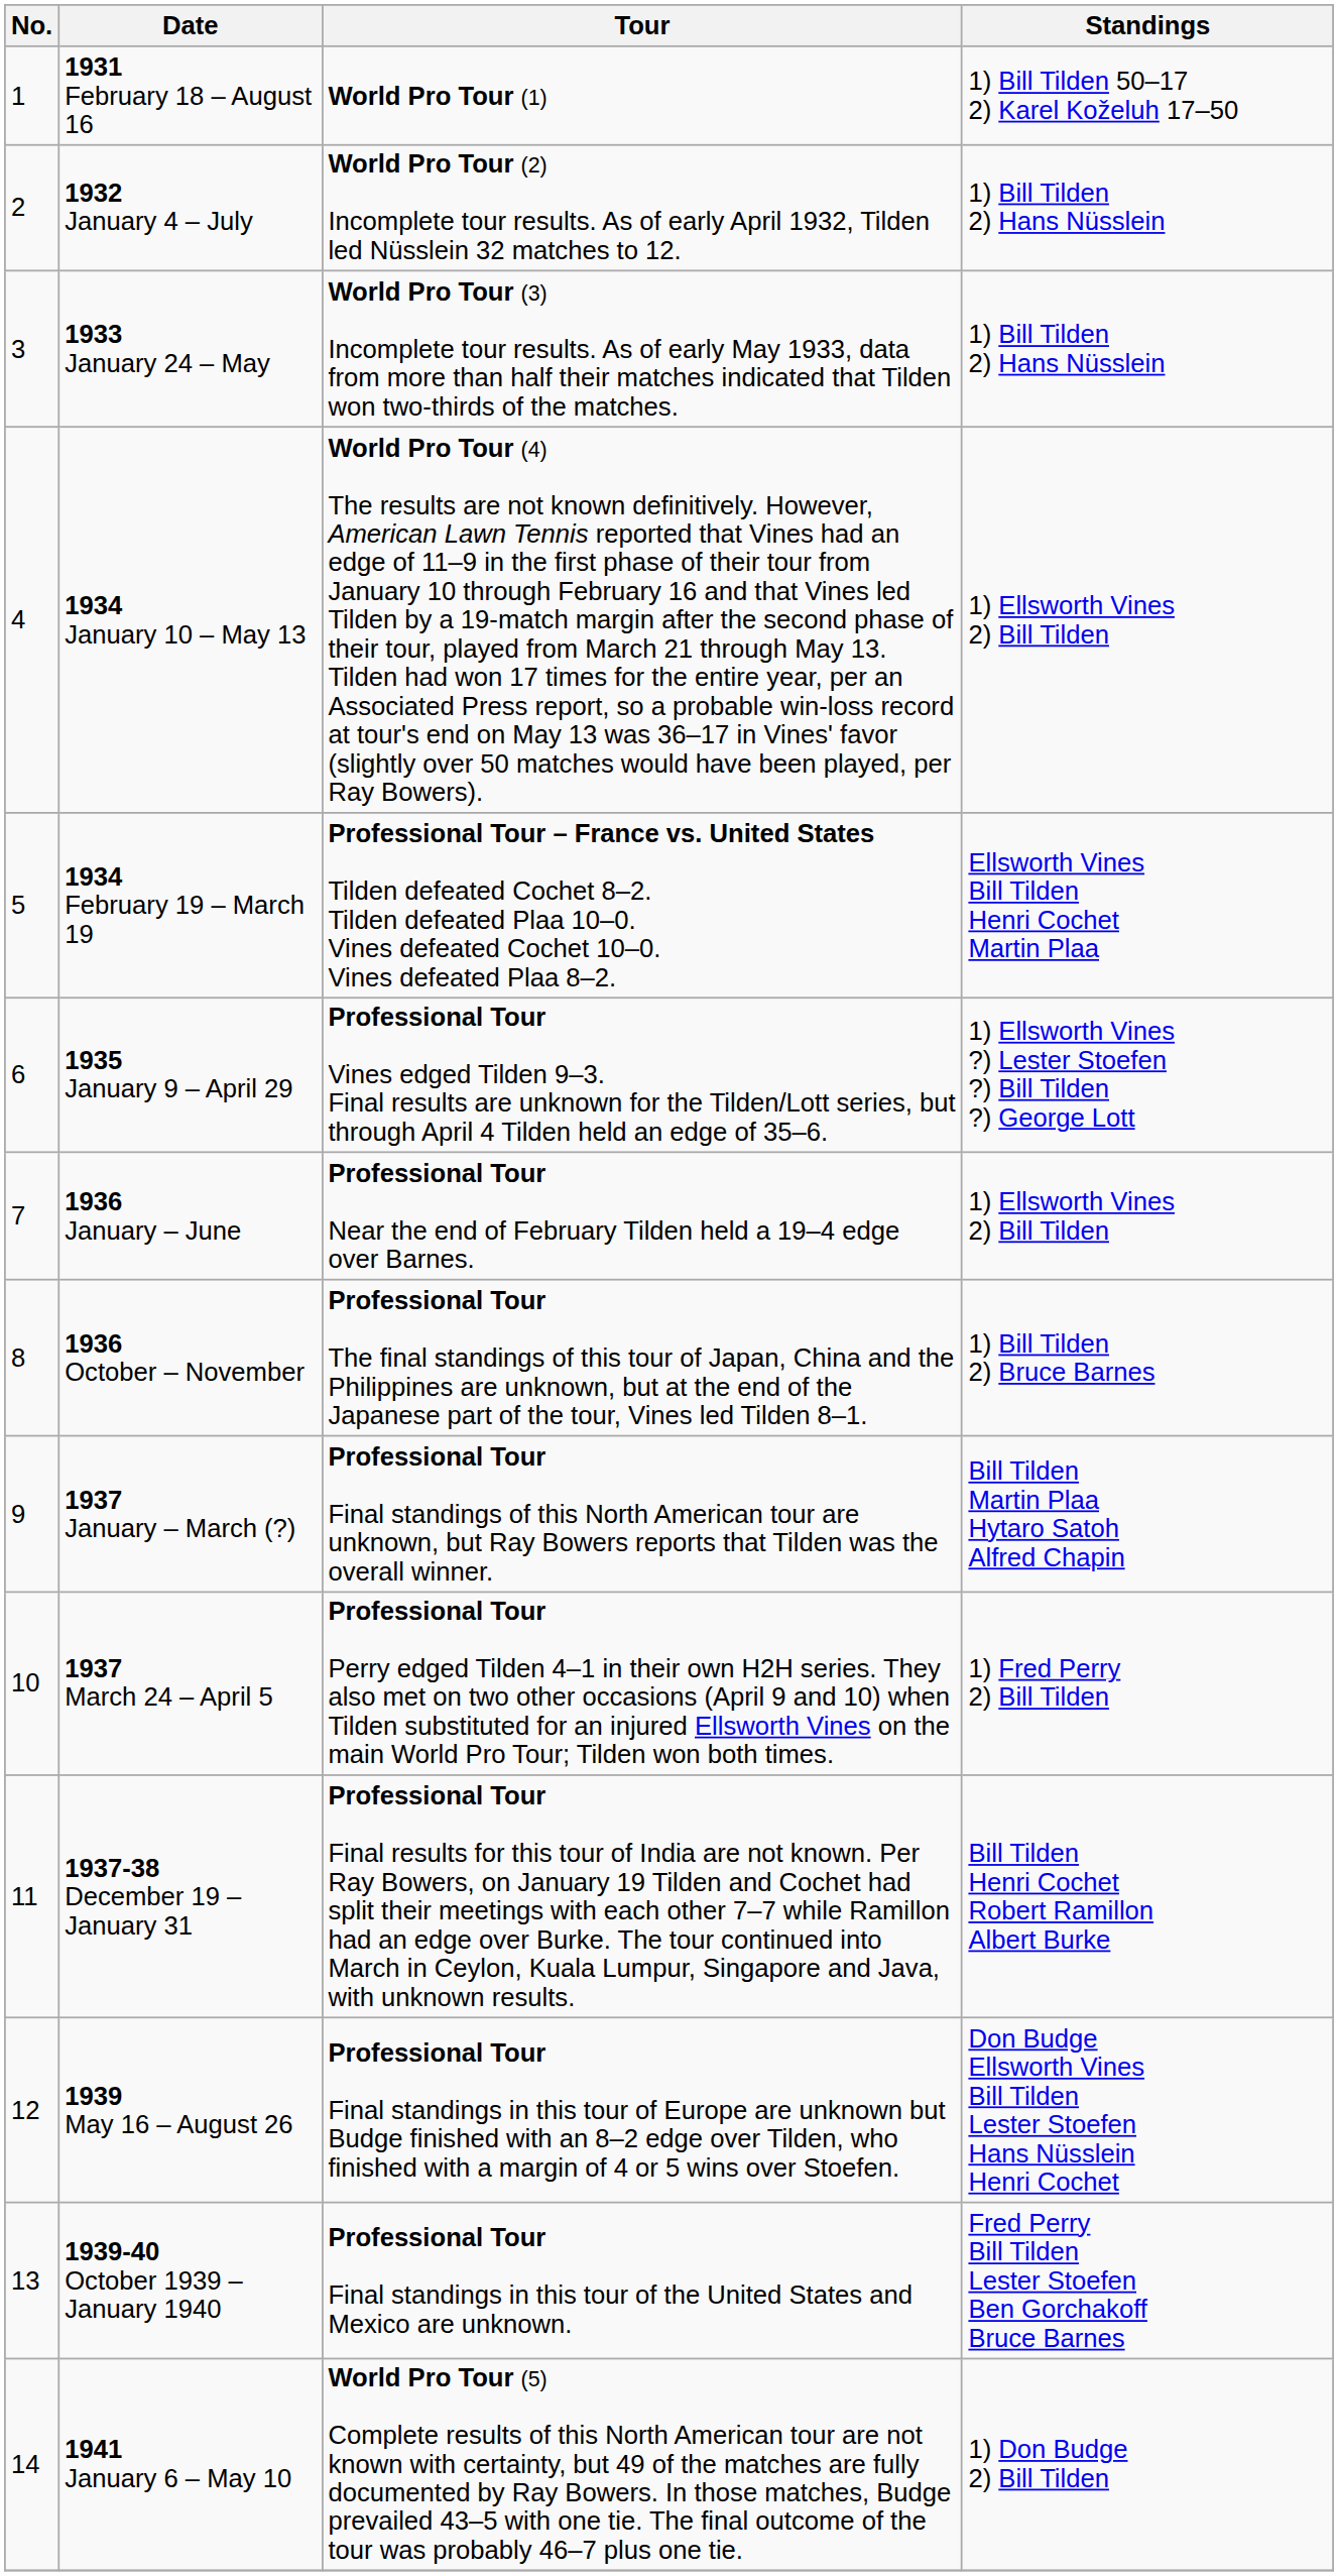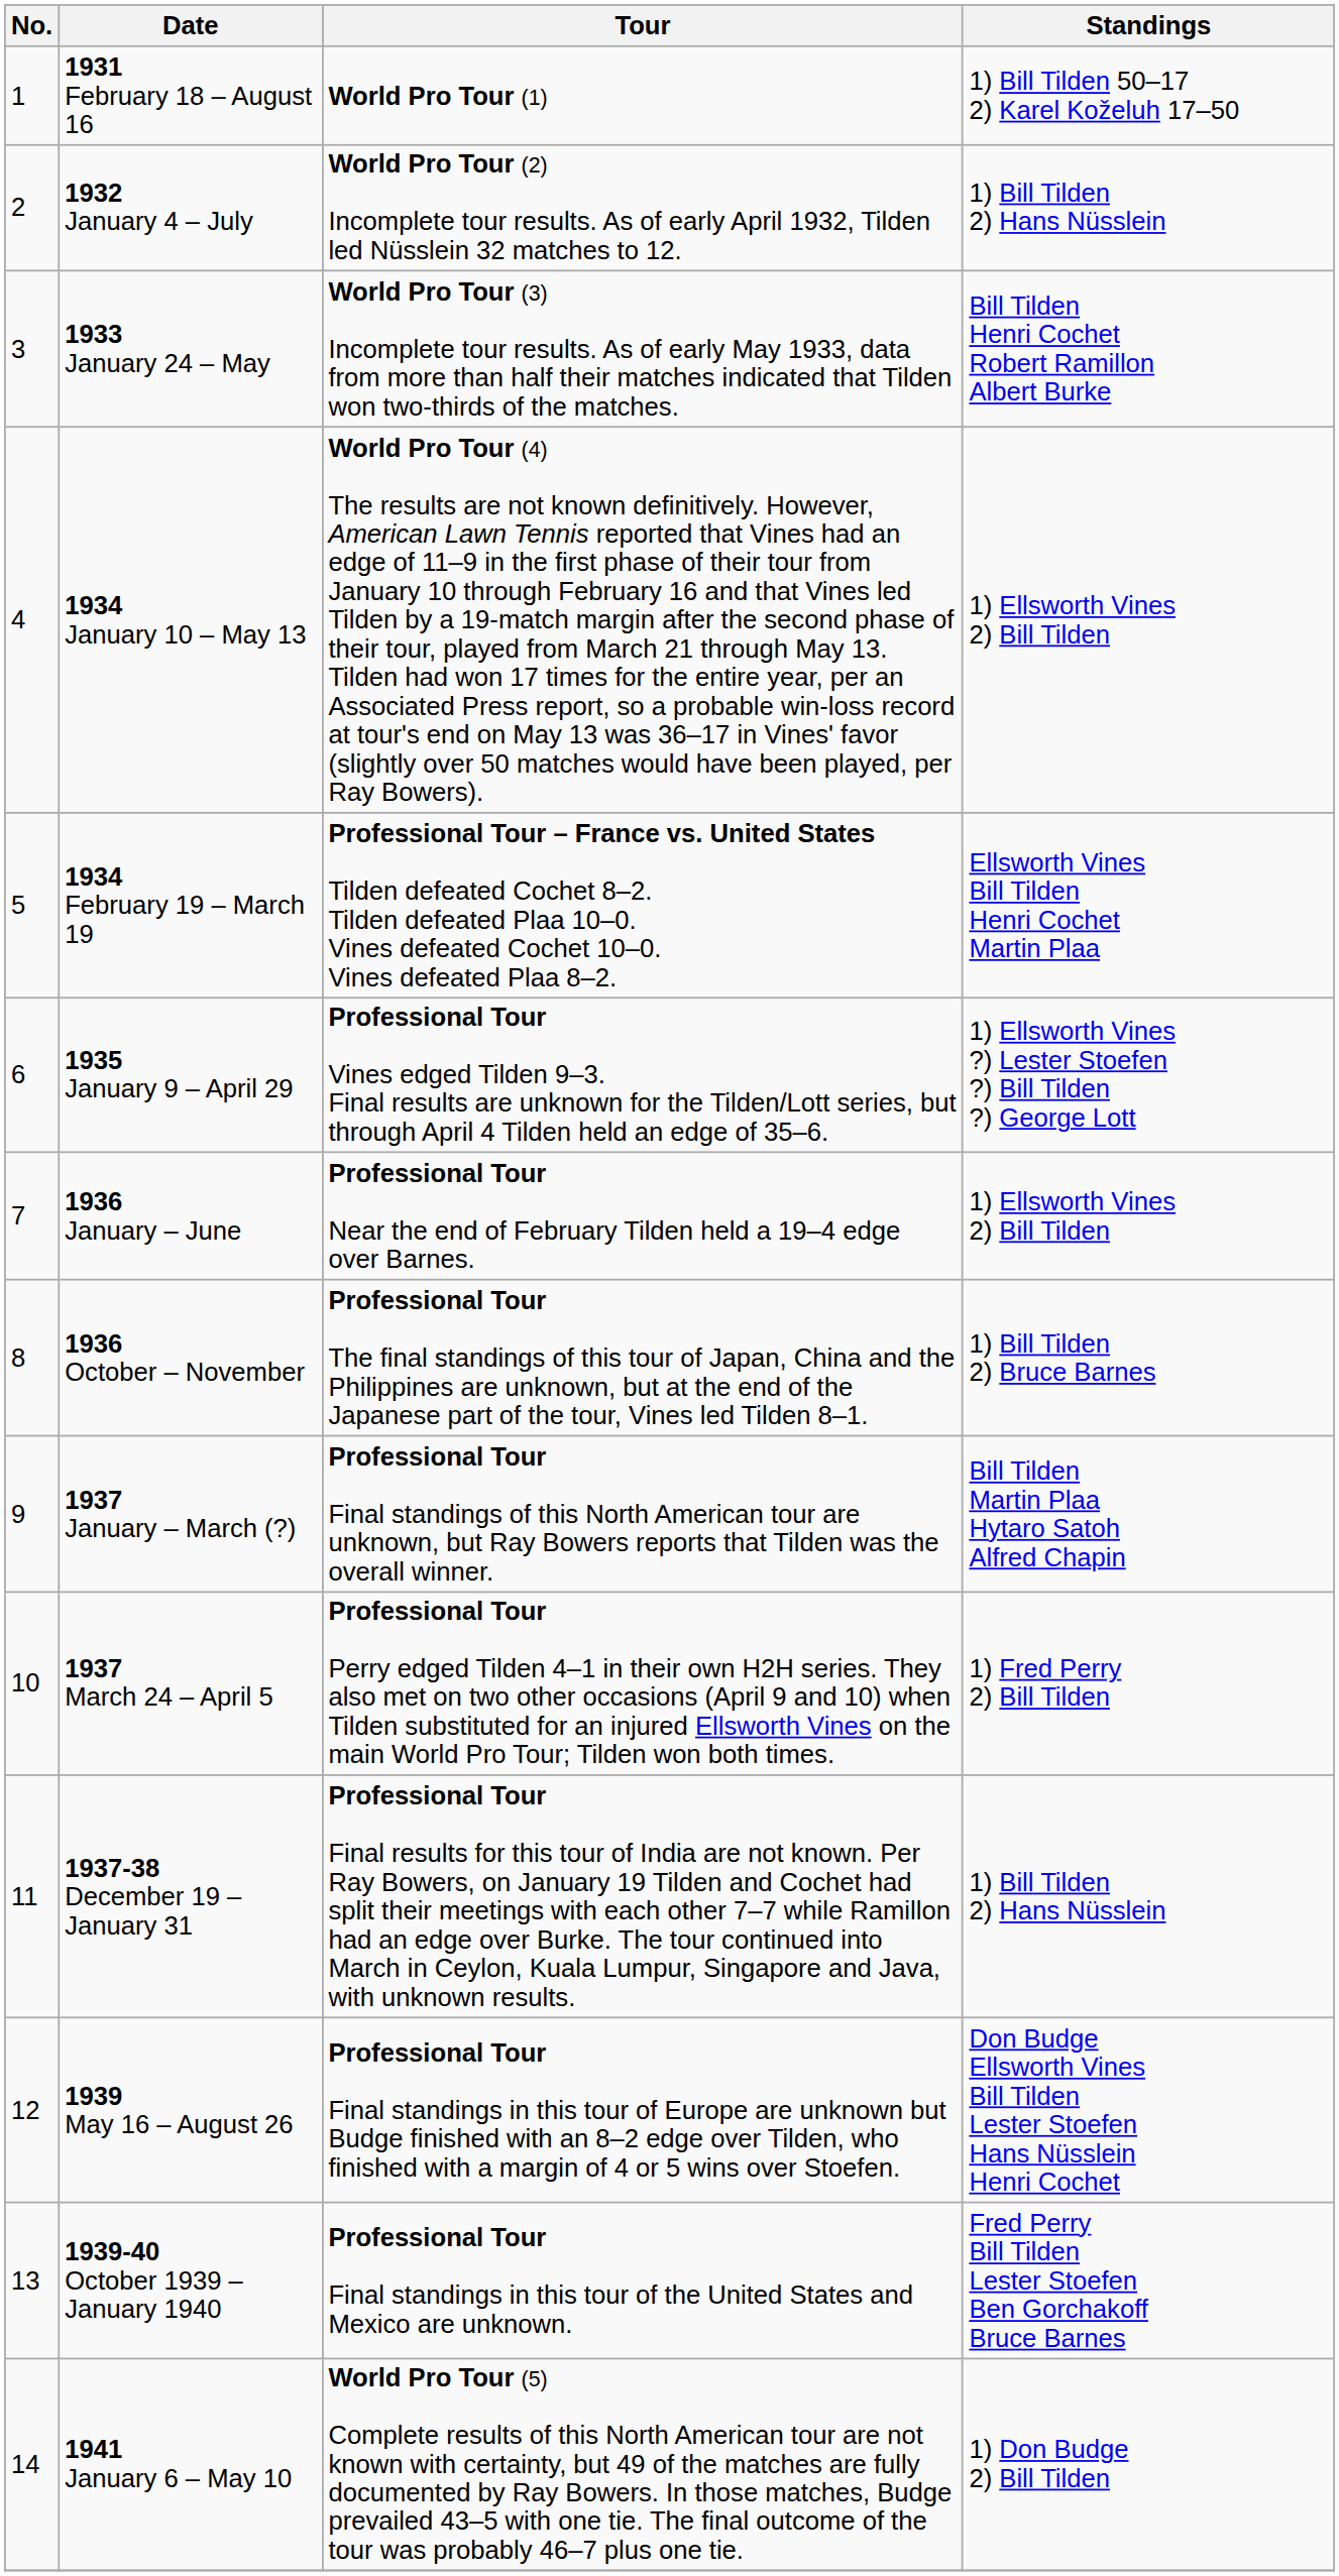1933 January 24 – May | Standings: 1) Bill Tilden 2) Hans Nüsslein -> Bill Tilden Henri Cochet Robert Ramillon Albert Burke
1937-38 December 19 – January 31 | Standings: Bill Tilden Henri Cochet Robert Ramillon Albert Burke -> 1) Bill Tilden 2) Hans Nüsslein
